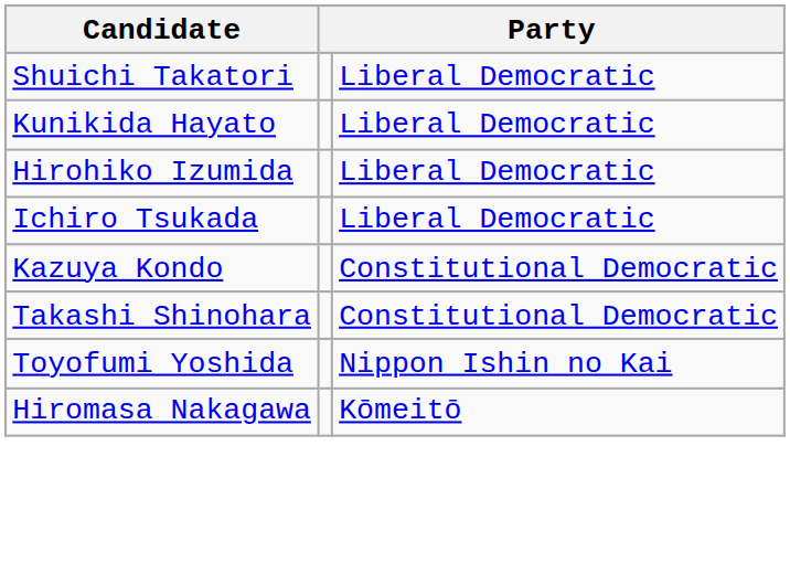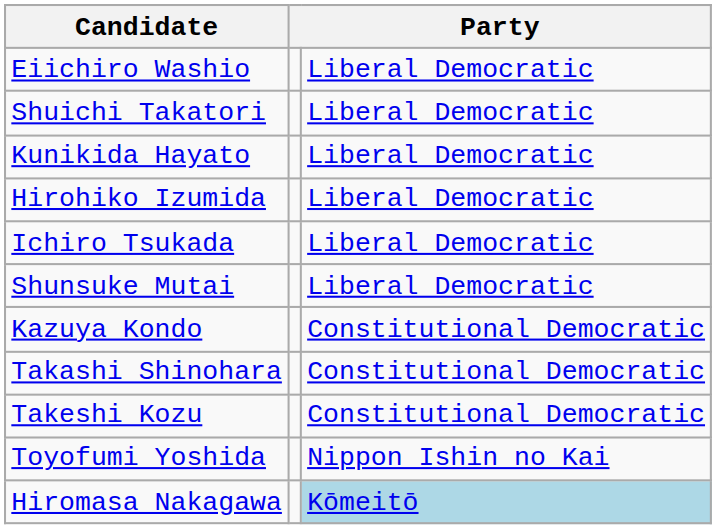+ row: Eiichiro Washio | Liberal Democratic
+ row: Shunsuke Mutai | Liberal Democratic
+ row: Takeshi Kozu | Constitutional Democratic
Hiromasa Nakagawa | column 3: no background -> lightblue background
